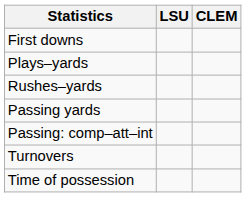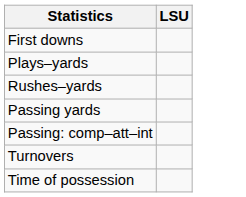- column: CLEM
